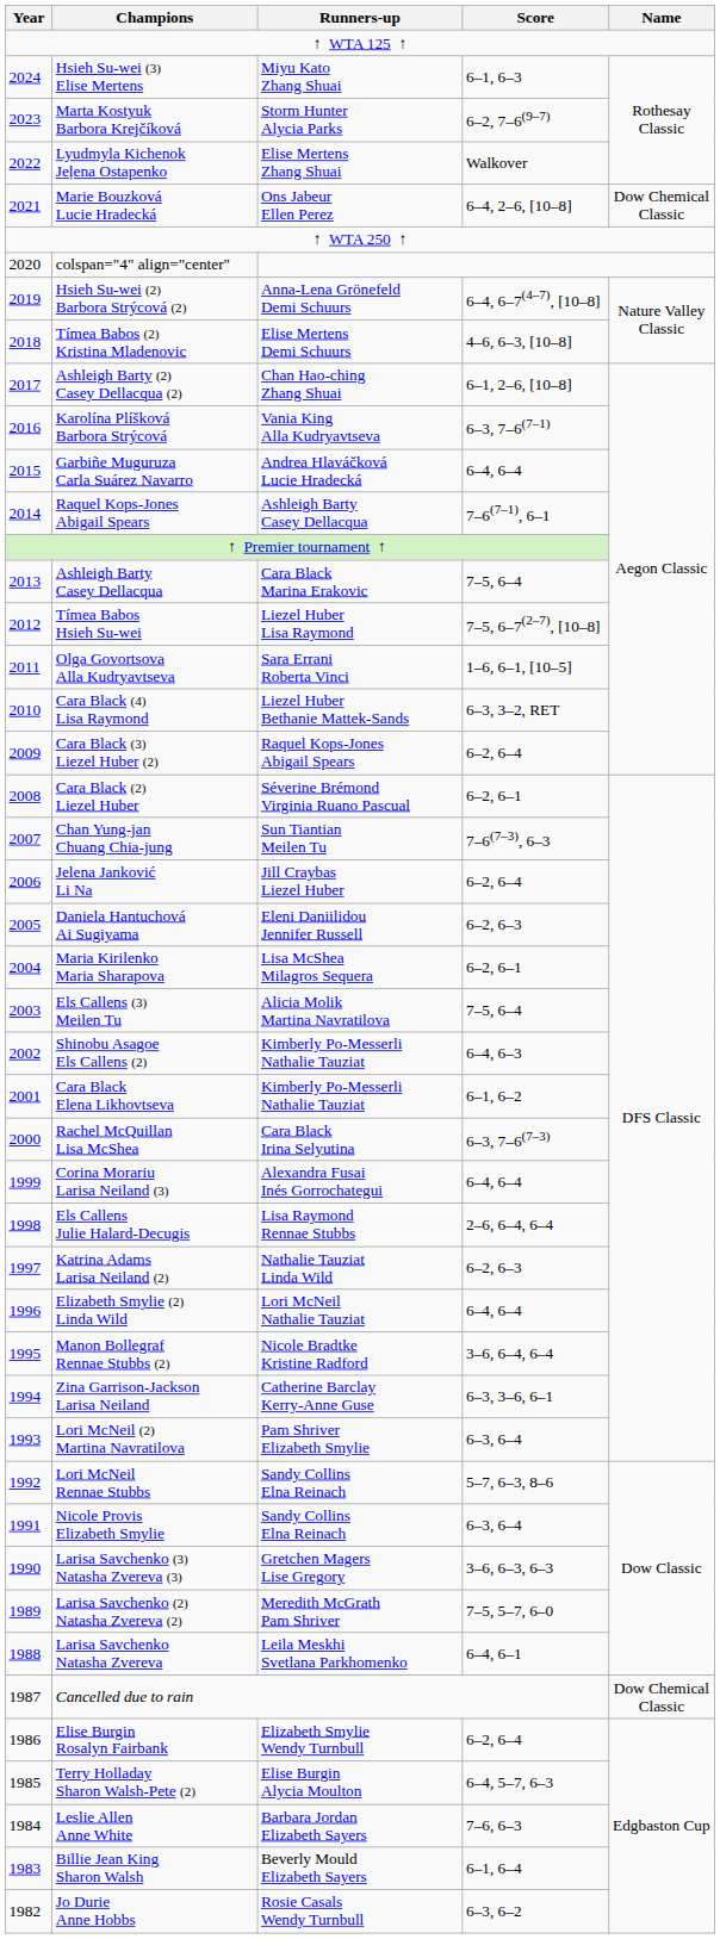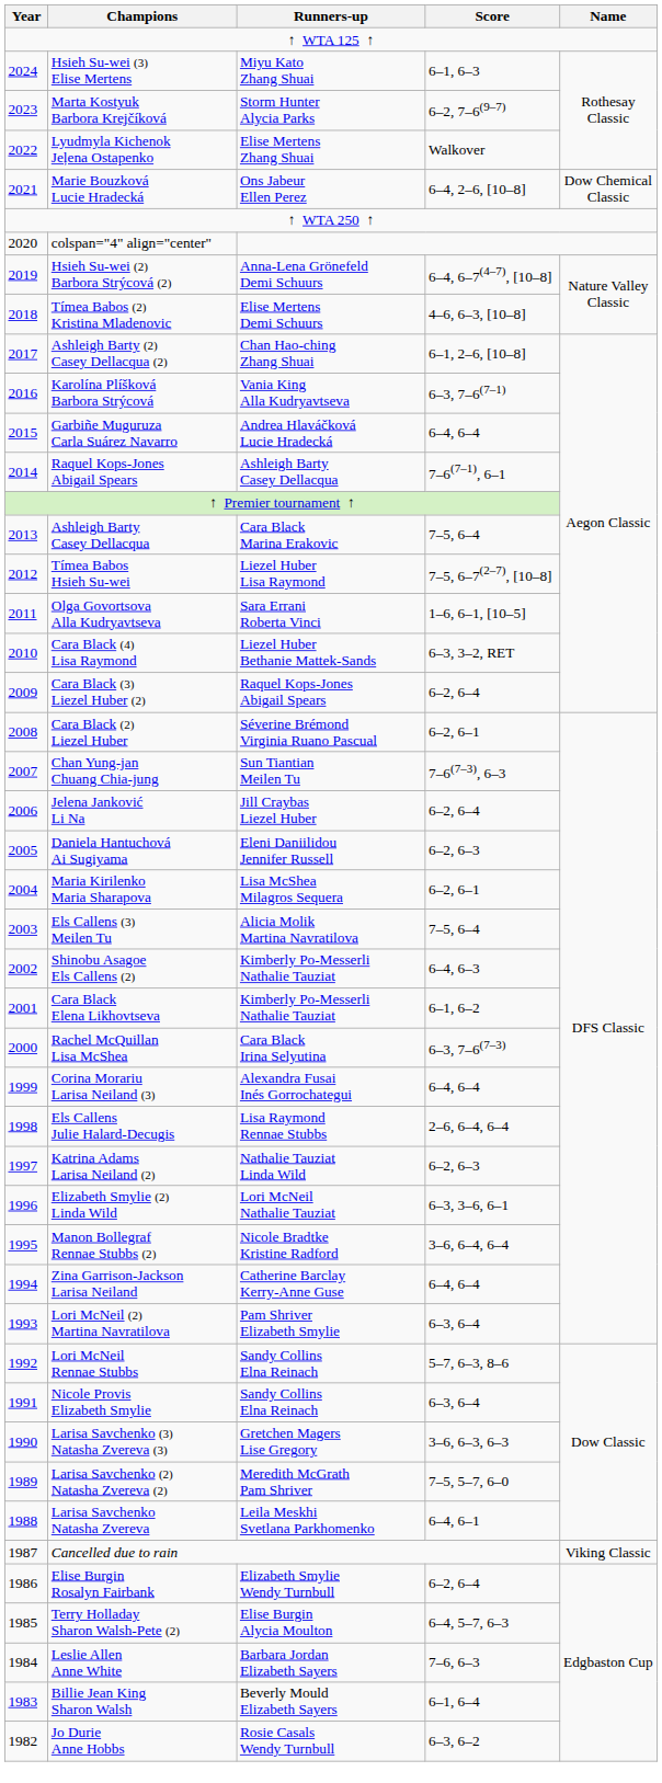Elizabeth Smylie (2) Linda Wild | Score: 6–4, 6–4 -> 6–3, 3–6, 6–1
Zina Garrison-Jackson Larisa Neiland | Score: 6–3, 3–6, 6–1 -> 6–4, 6–4
Cancelled due to rain | Name: Dow Chemical Classic -> Viking Classic
